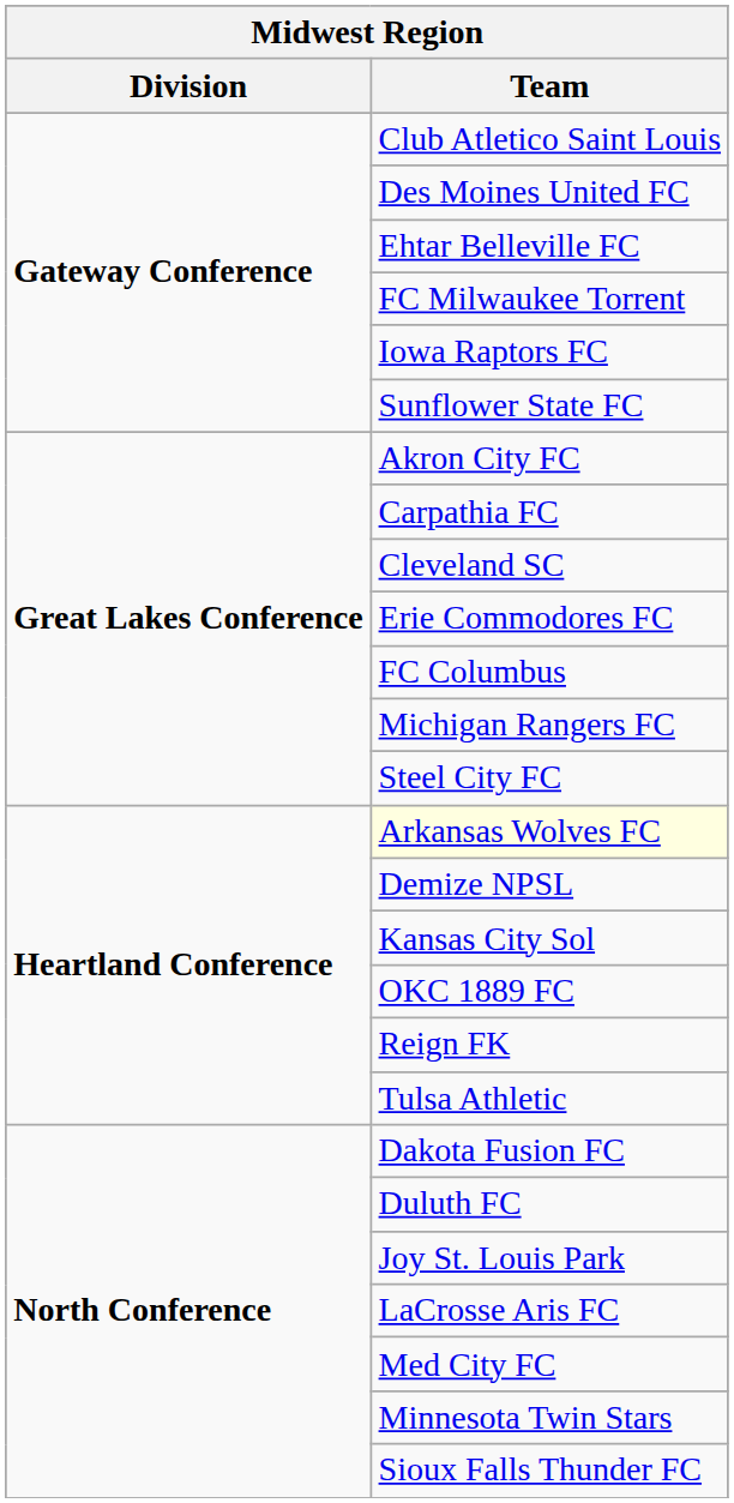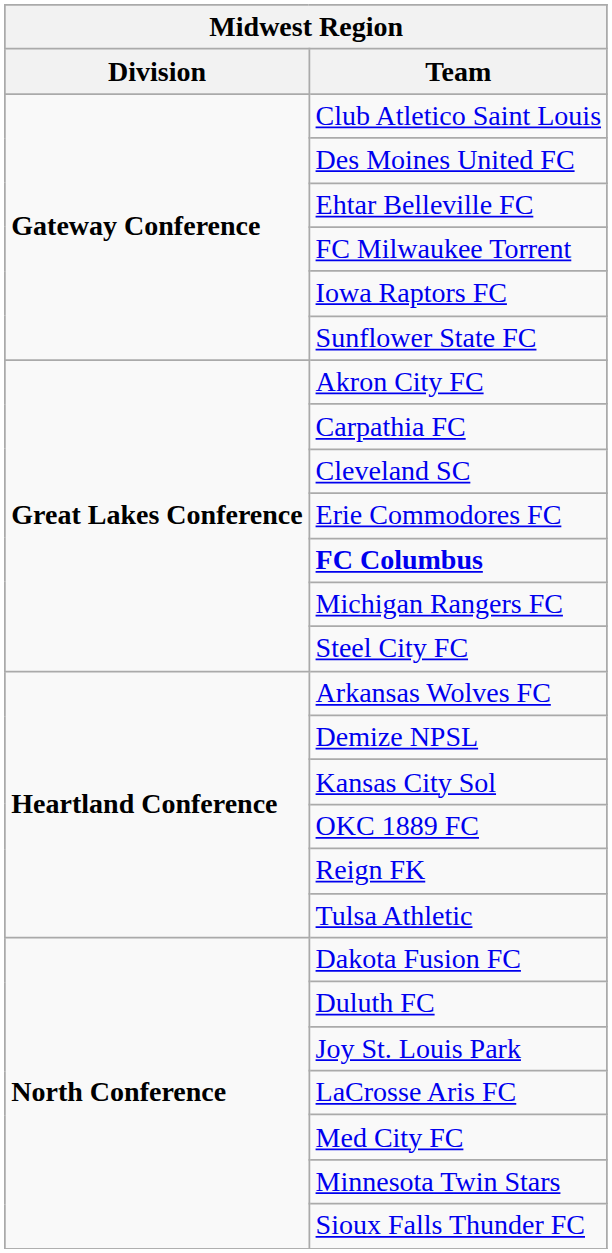FC Columbus | Team: normal -> bold
Arkansas Wolves FC | Team: lightyellow background -> no background
